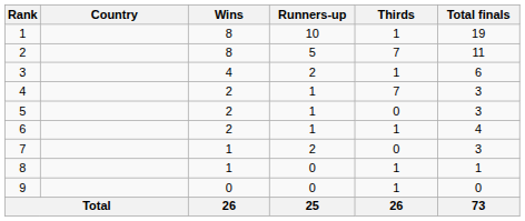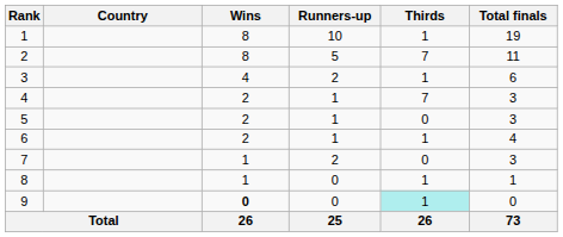9 | Wins: normal -> bold
9 | Thirds: no background -> paleturquoise background
